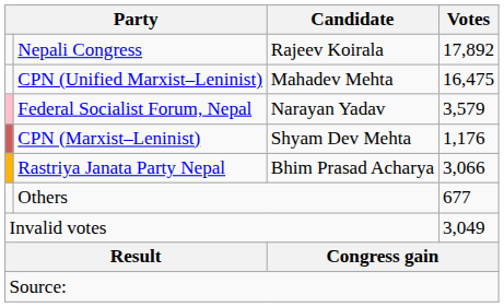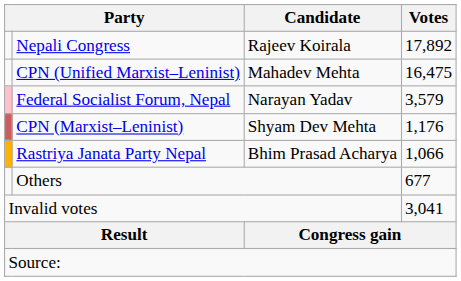Rastriya Janata Party Nepal | Votes: 3,066 -> 1,066
Invalid votes | Votes: 3,049 -> 3,041
